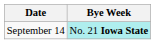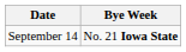September 14 | Bye Week: paleturquoise background -> no background
